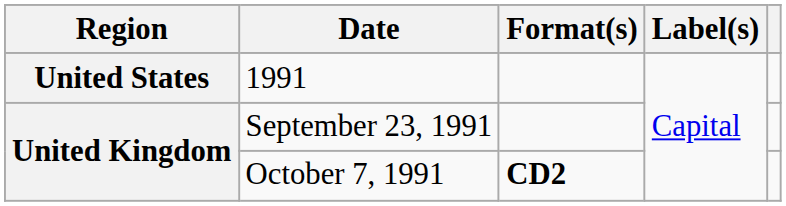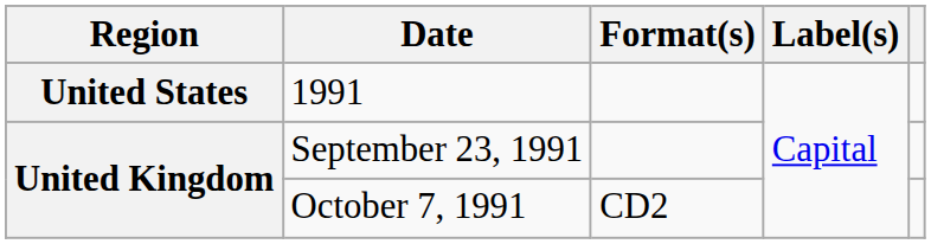October 7, 1991 | Format(s): bold -> normal
